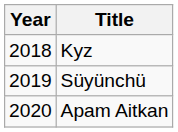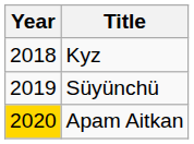Apam Aitkan | Year: no background -> gold background
